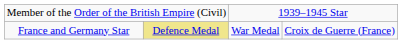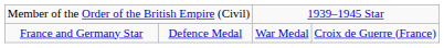France and Germany Star | column 2: khaki background -> no background
